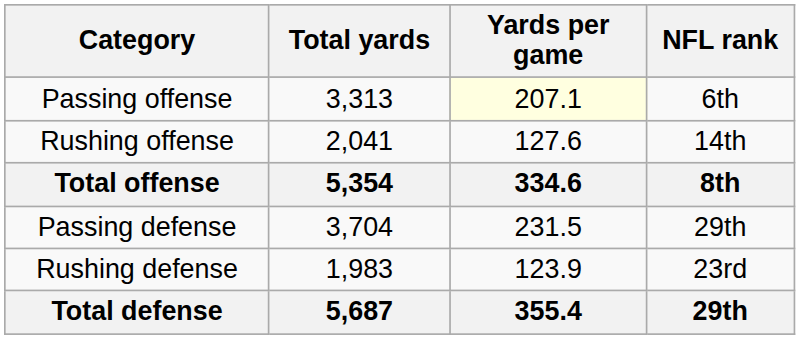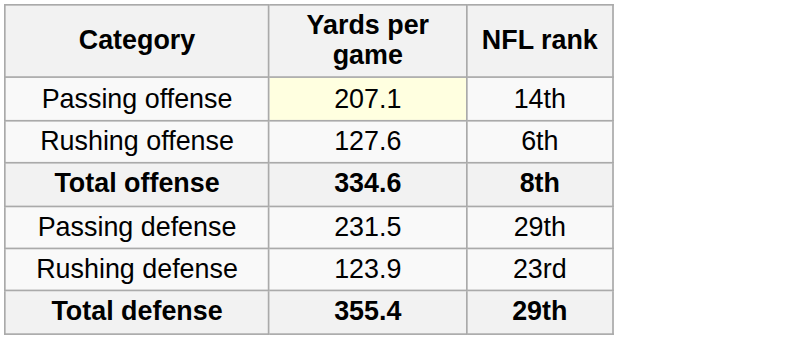- column: Total yards | 3,313 | 2,041 | 5,354 | 3,704 | 1,983 | 5,687
Passing offense | NFL rank: 6th -> 14th
Rushing offense | NFL rank: 14th -> 6th
